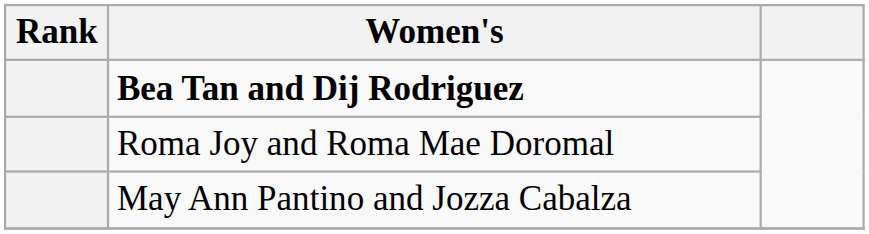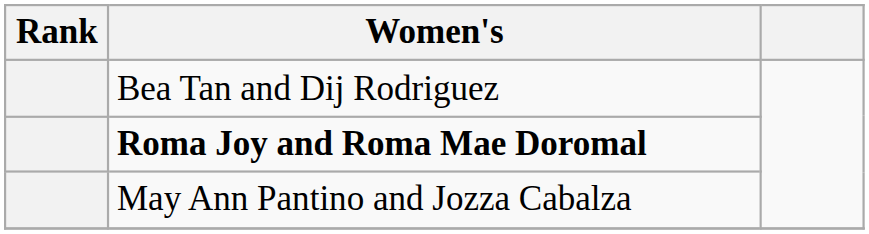Bea Tan and Dij Rodriguez | Women's: bold -> normal
Roma Joy and Roma Mae Doromal | Women's: normal -> bold
